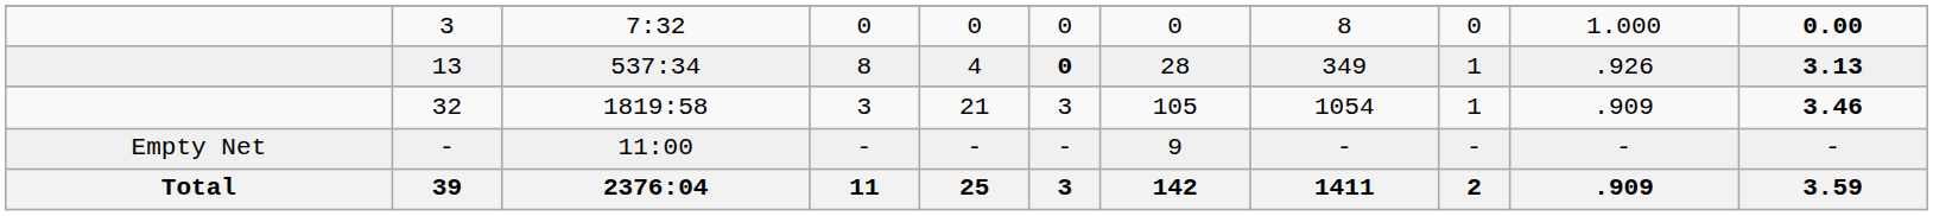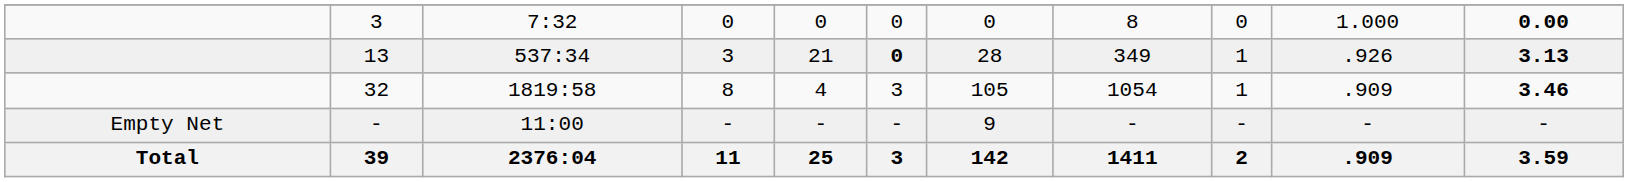13 | column 4: 8 -> 3
13 | column 5: 4 -> 21
32 | column 4: 3 -> 8
32 | column 5: 21 -> 4
